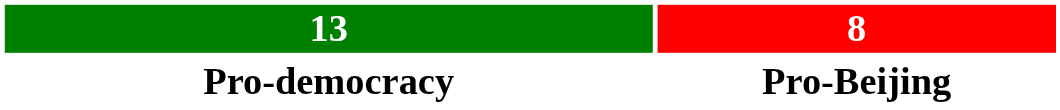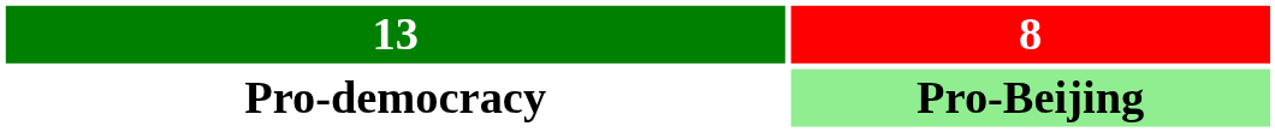Pro-democracy | 8: no background -> lightgreen background
